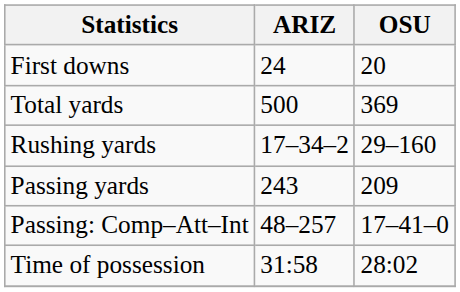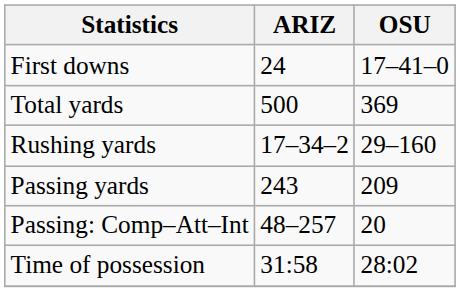First downs | OSU: 20 -> 17–41–0
Passing: Comp–Att–Int | OSU: 17–41–0 -> 20
